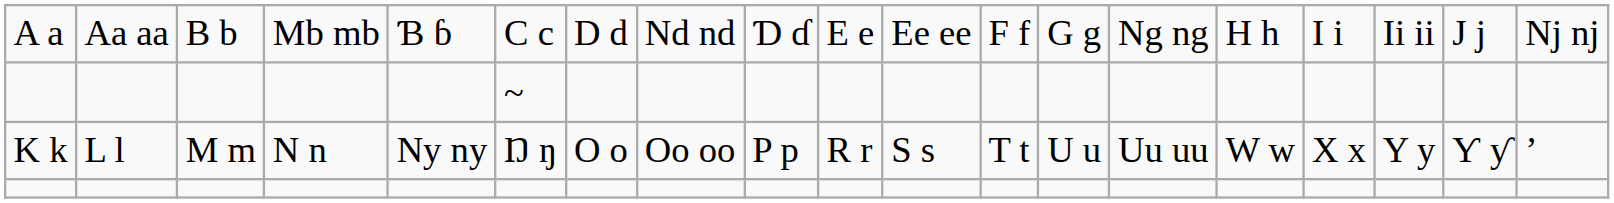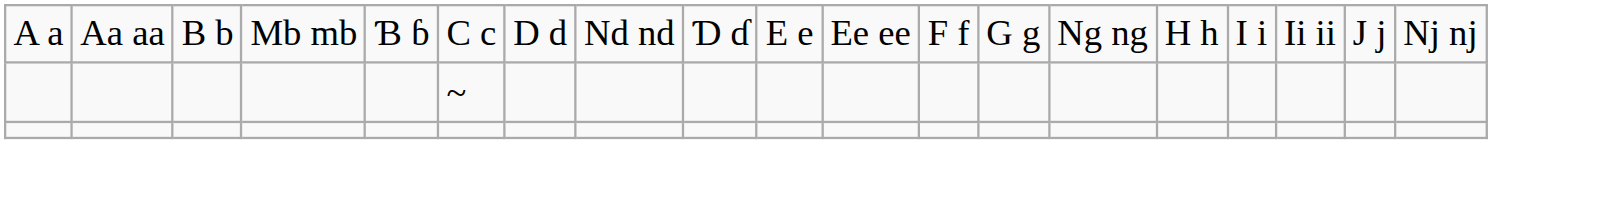- row: K k | L l | M m | N n | Ny ny | Ŋ ŋ | O o | Oo oo | P p | R r | S s | T t | U u | Uu uu | W w | X x | Y y | Ƴ ƴ | ʼ
